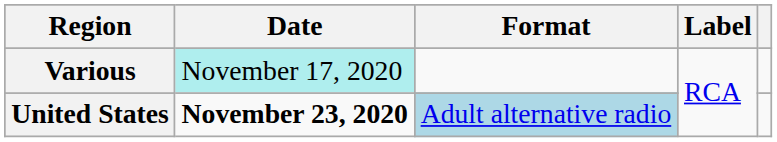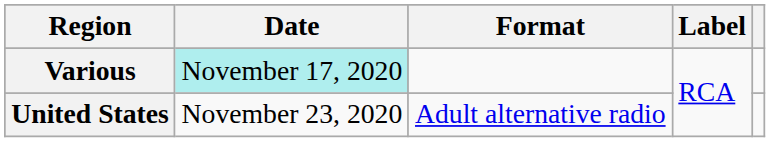United States | Date: bold -> normal
United States | Format: lightblue background -> no background
